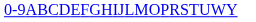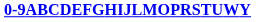row 1 | column 1: normal -> bold
